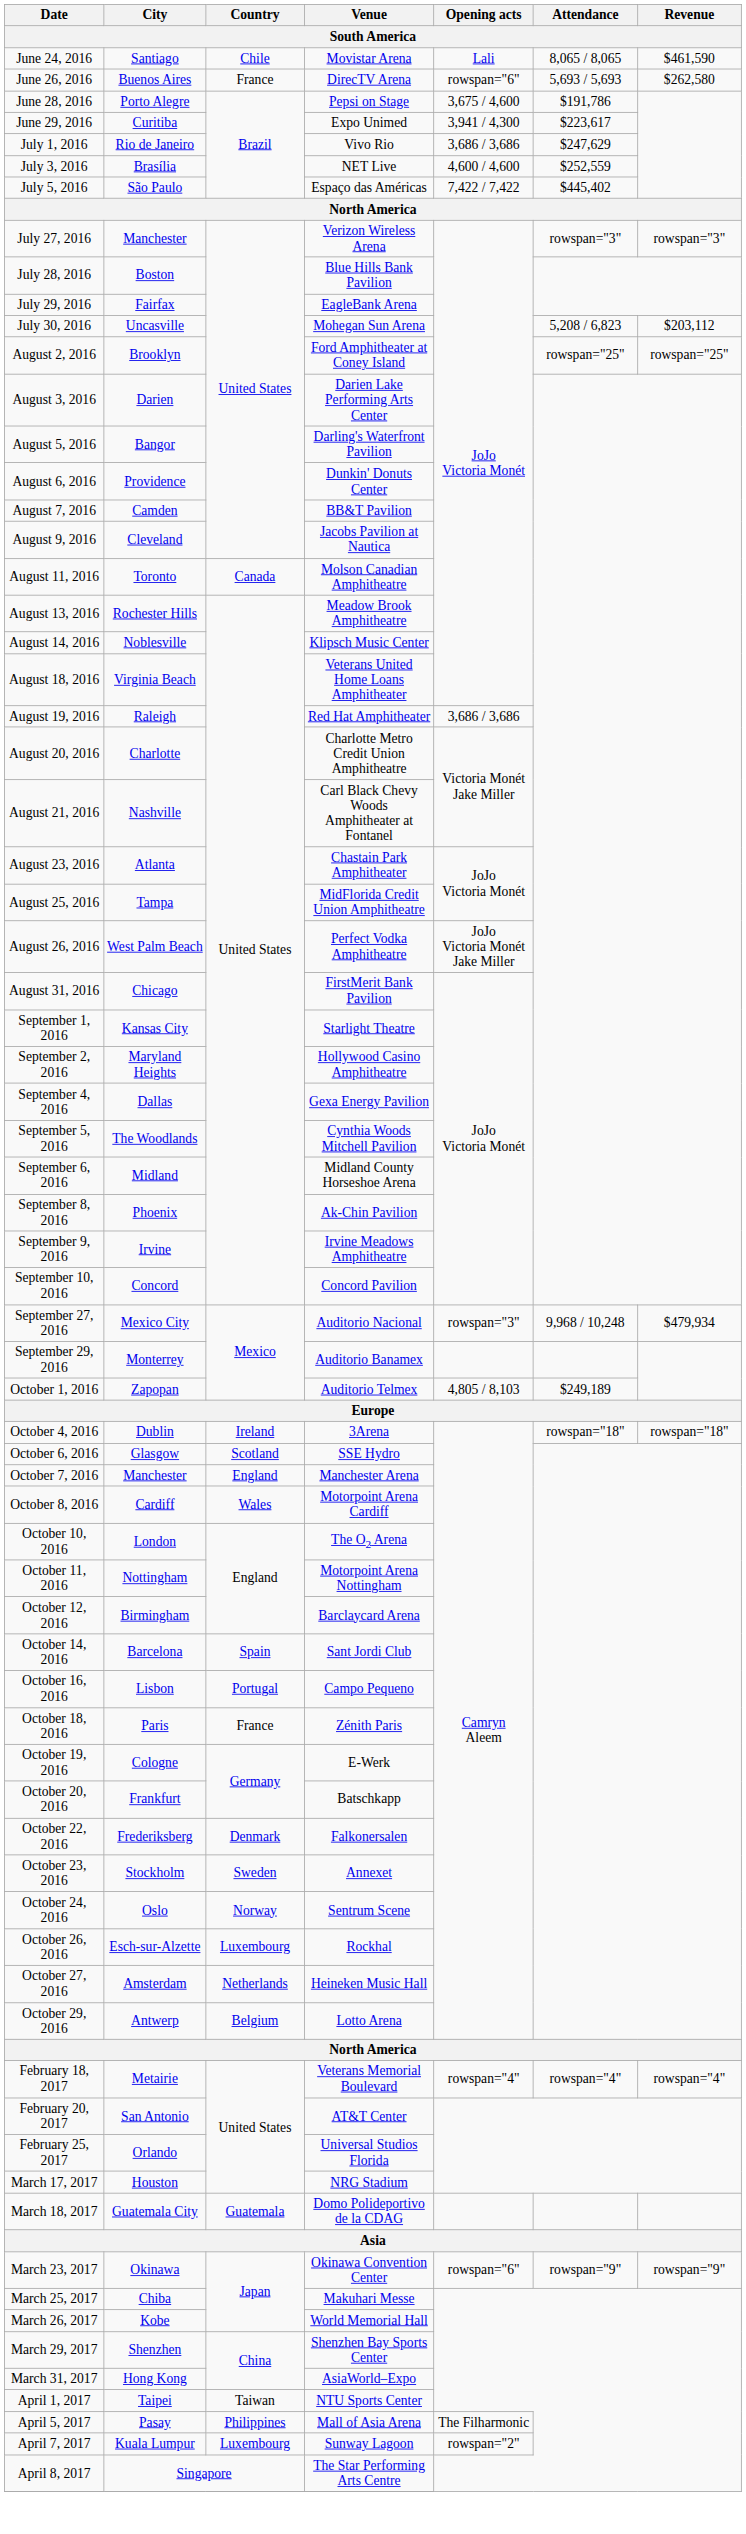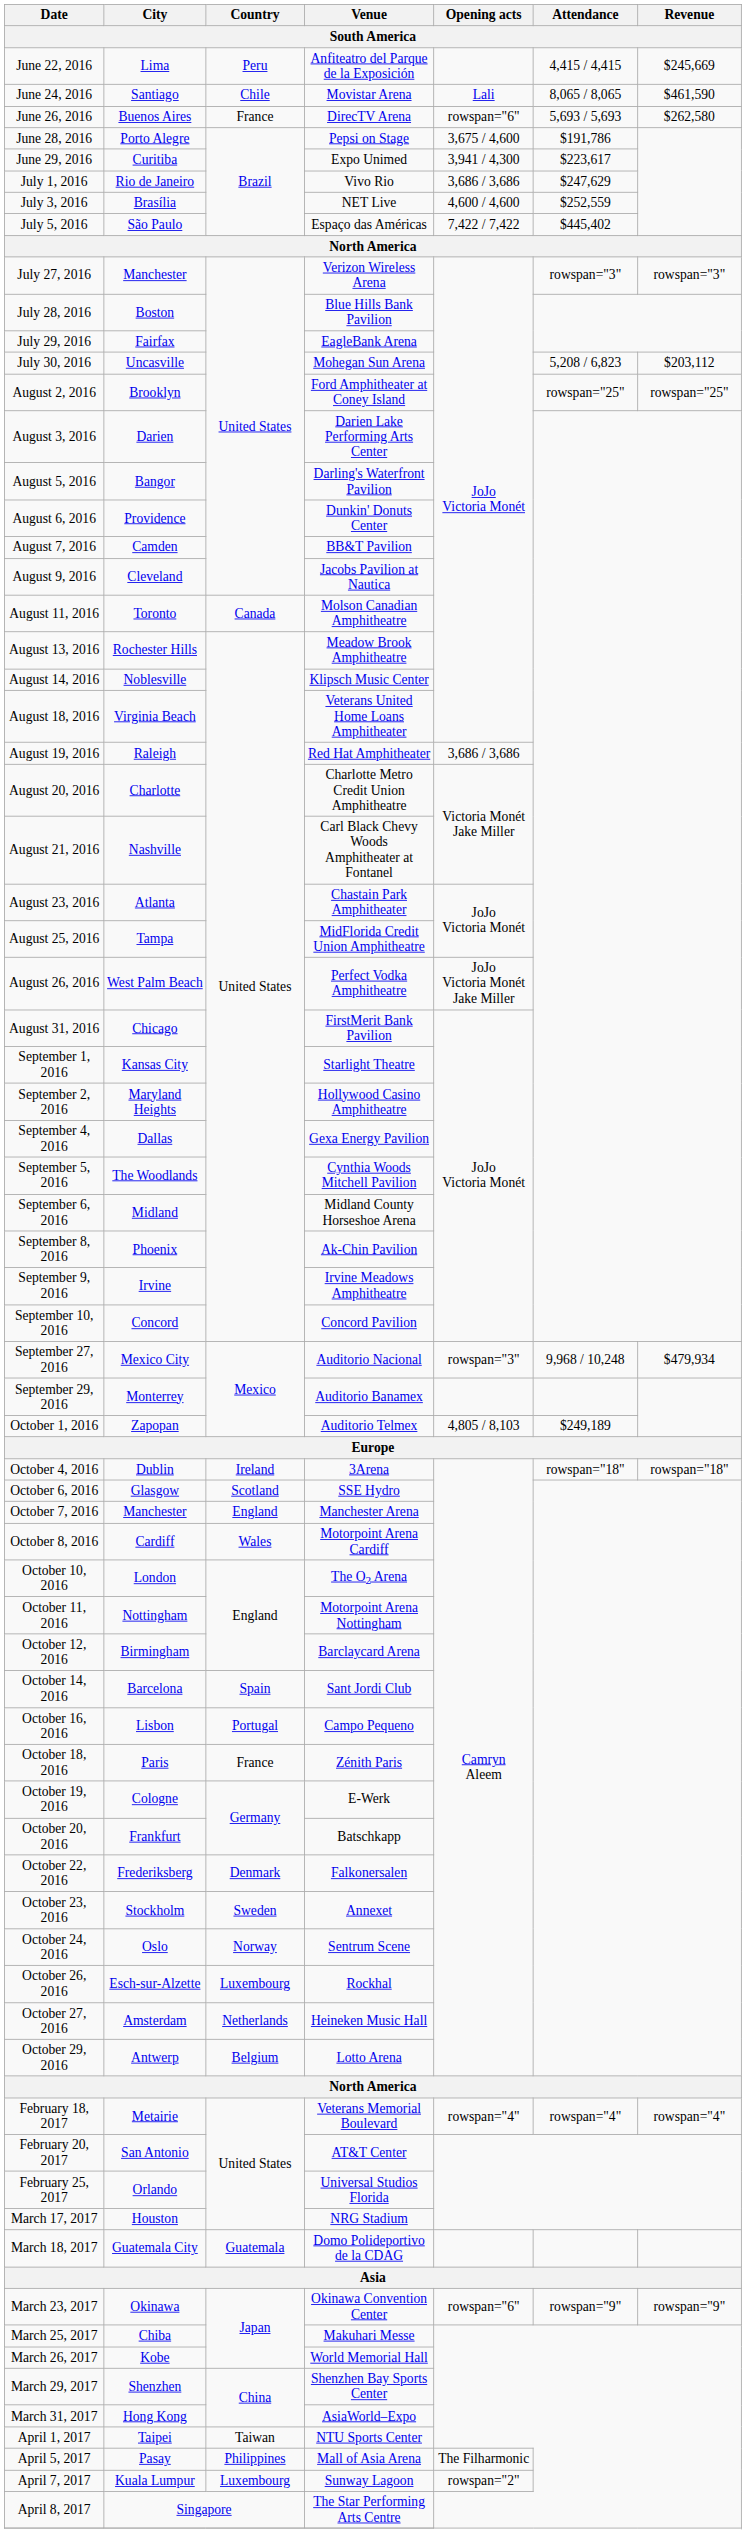+ row: June 22, 2016 | Lima | Peru | Anfiteatro del Parque de la Exposición | 4,415 / 4,415 | $245,669
